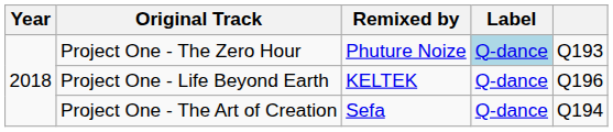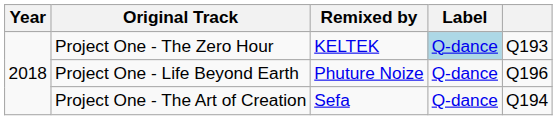Project One - The Zero Hour | Remixed by: Phuture Noize -> KELTEK
Project One - Life Beyond Earth | Remixed by: KELTEK -> Phuture Noize
